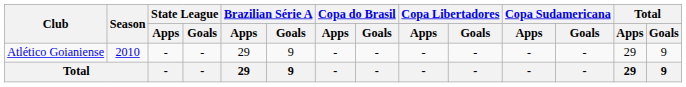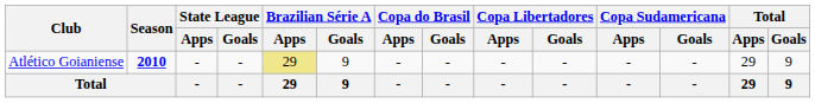Atlético Goianiense | Season: normal -> bold
Atlético Goianiense | Brazilian Série A / Apps: no background -> khaki background
